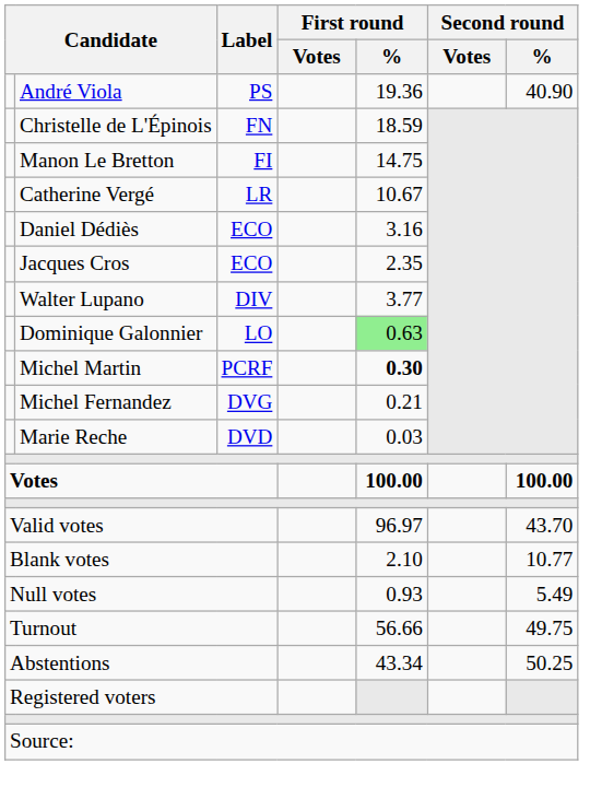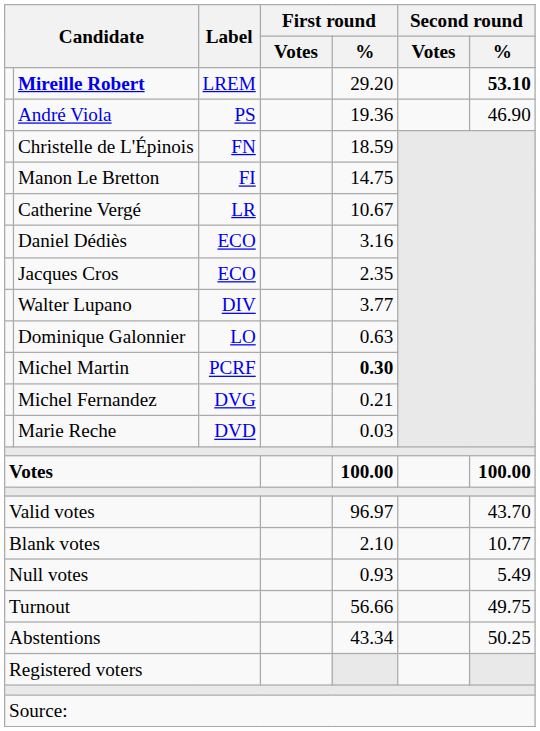+ row: Mireille Robert | LREM | 29.20 | 53.10
André Viola | Second round / %: 40.90 -> 46.90
Dominique Galonnier | First round / %: lightgreen background -> no background
